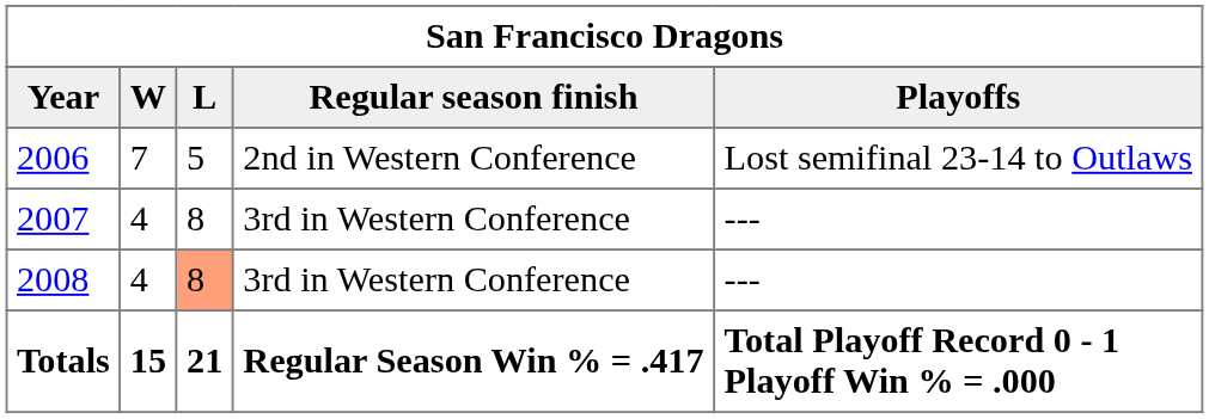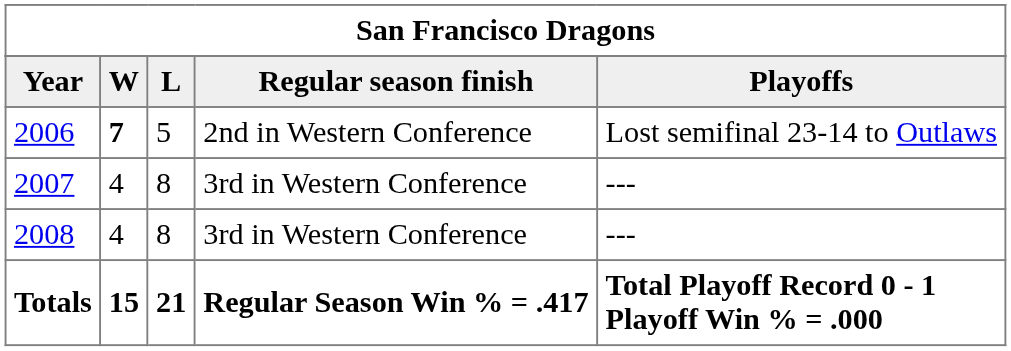2006 | column 2: normal -> bold
2008 | column 3: lightsalmon background -> no background
